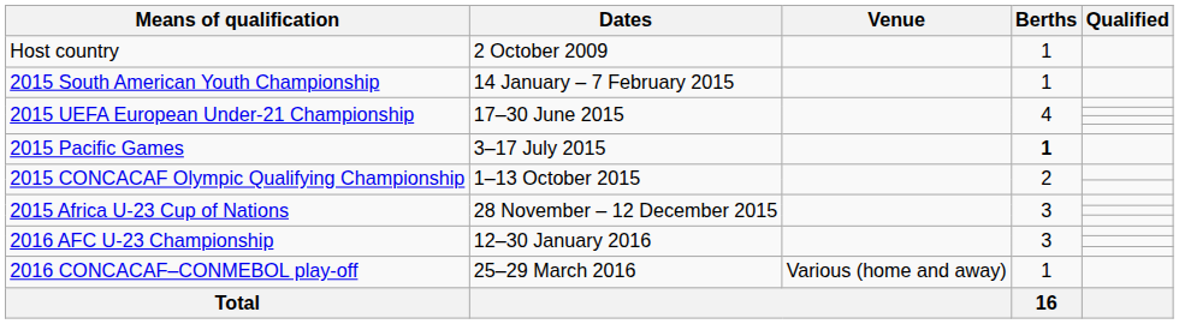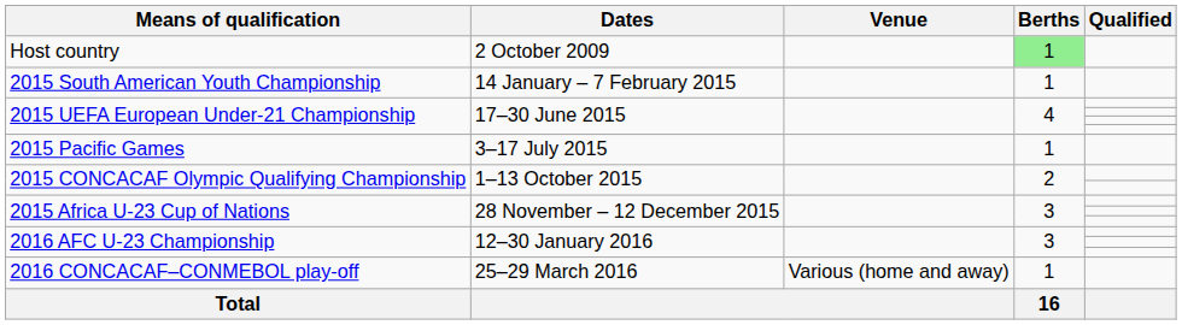Host country | Berths: no background -> lightgreen background
2015 Pacific Games | Berths: bold -> normal
